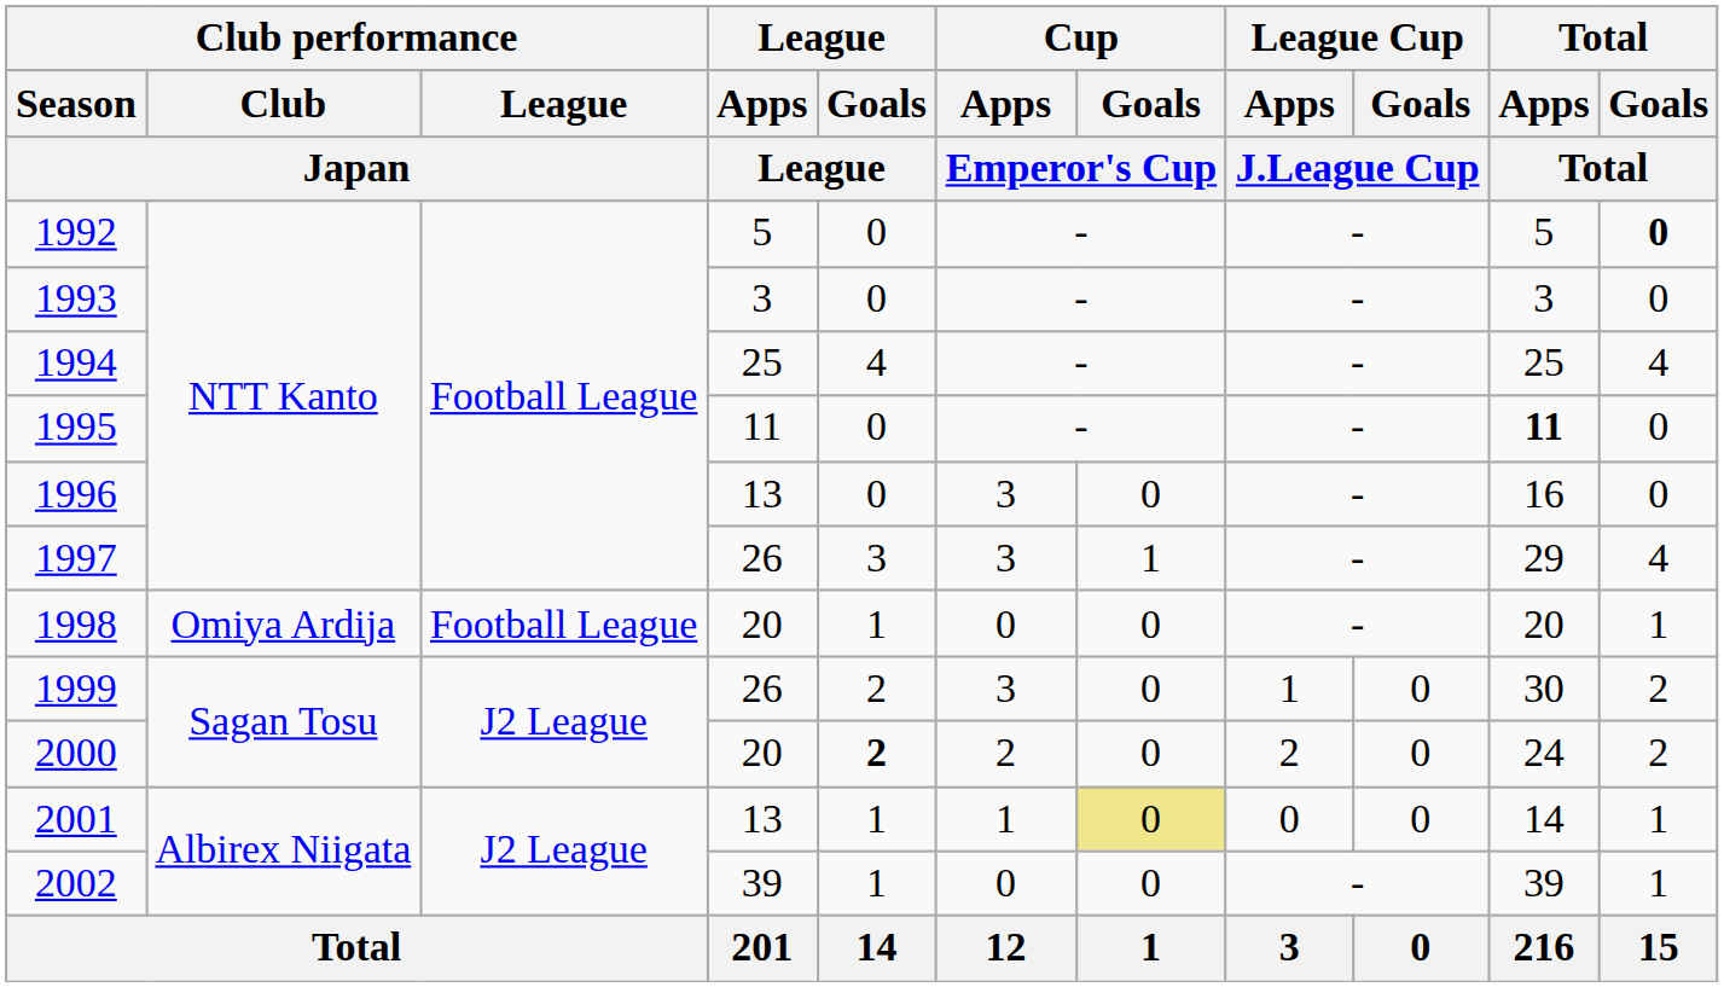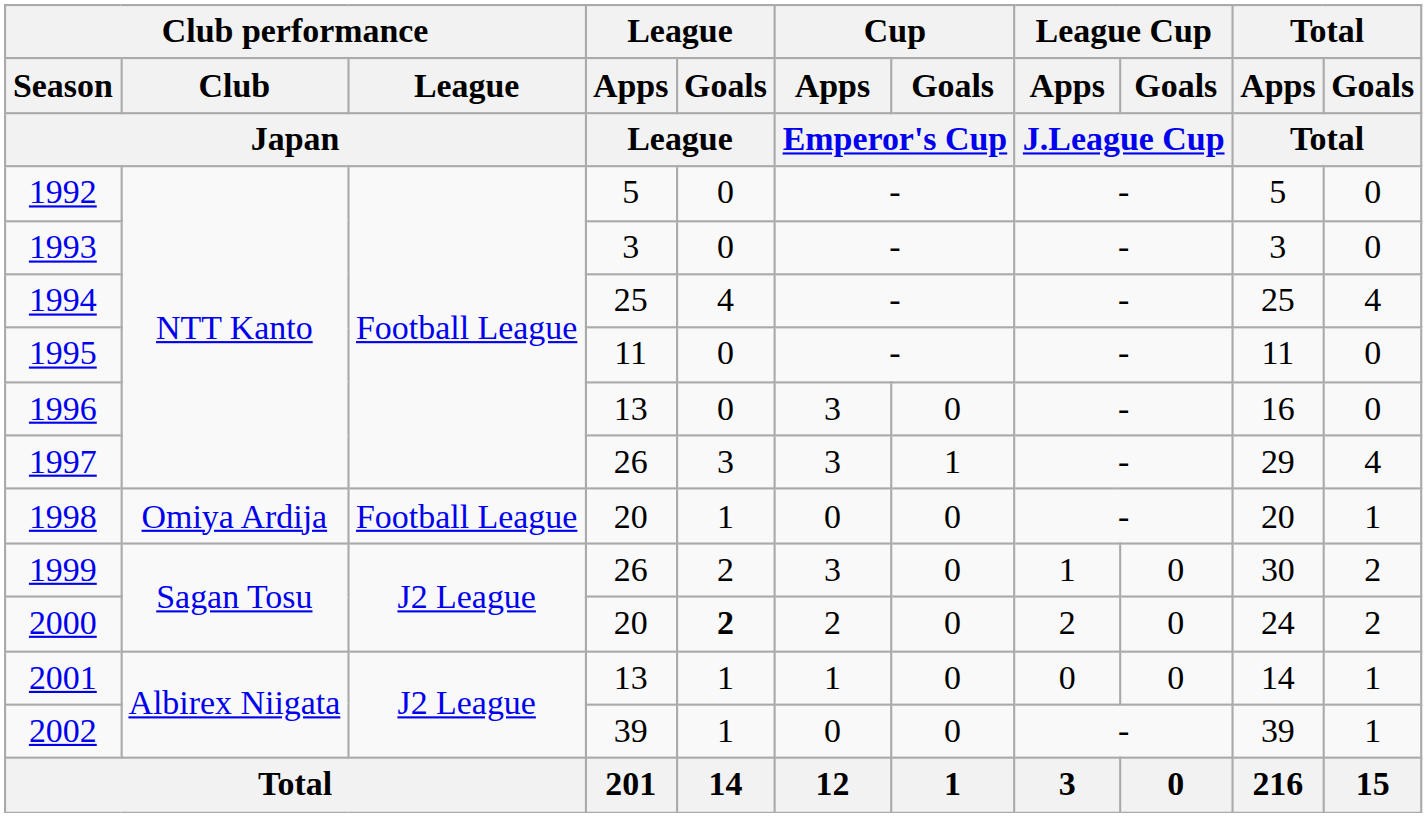1992 | Total / Goals / Total: bold -> normal
1995 | Total / Apps / Total: bold -> normal
2001 | Cup / Goals / Emperor's Cup: khaki background -> no background
